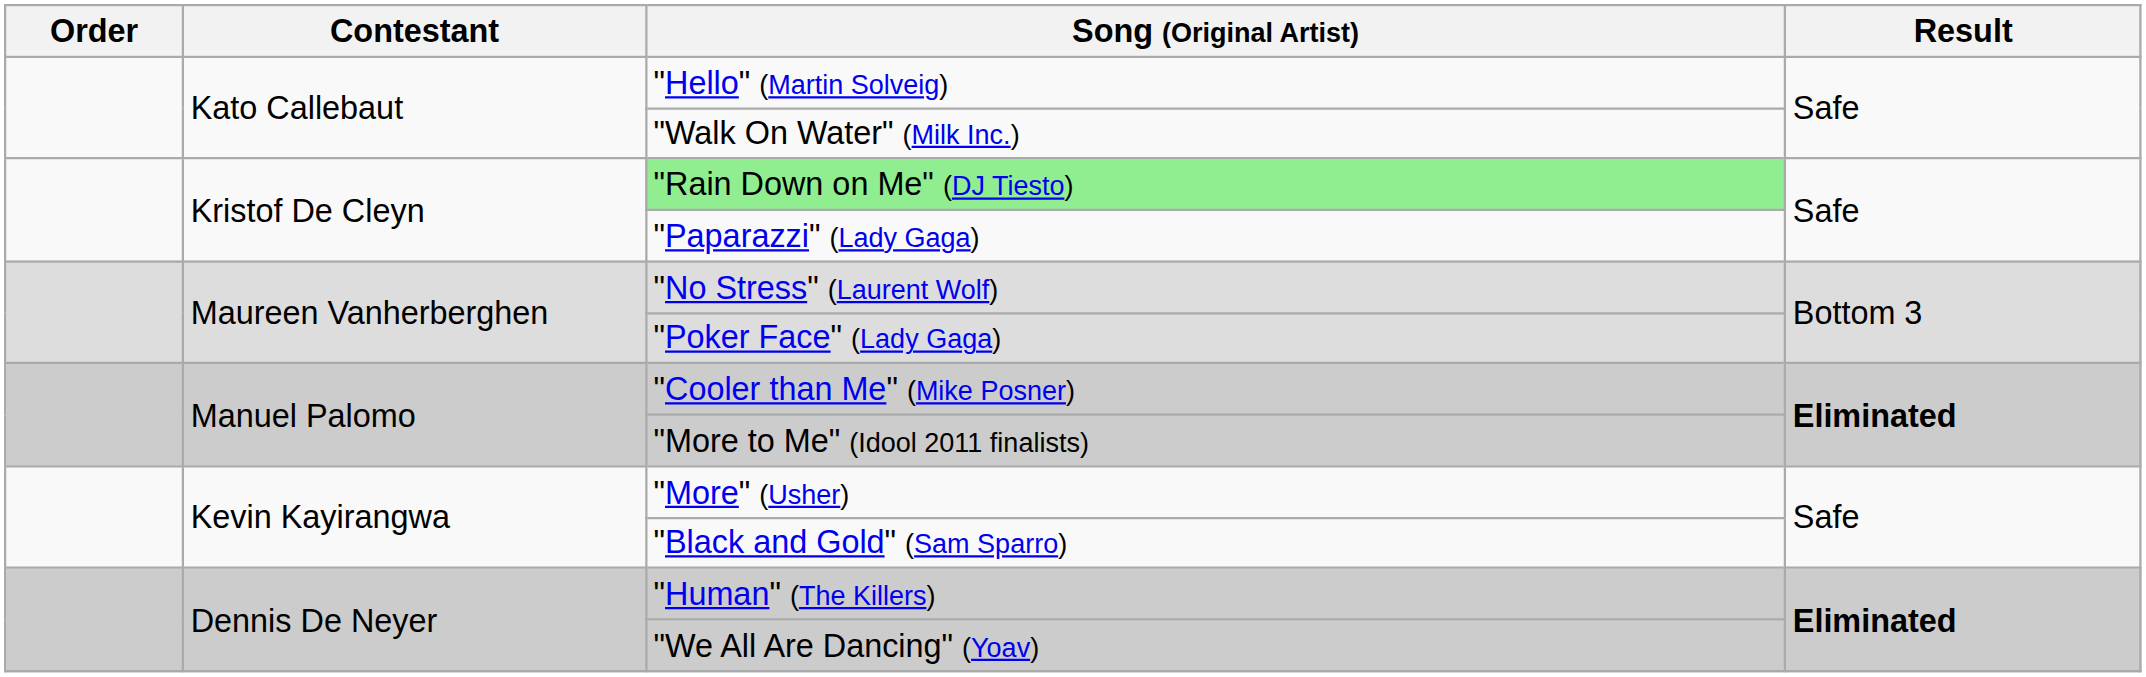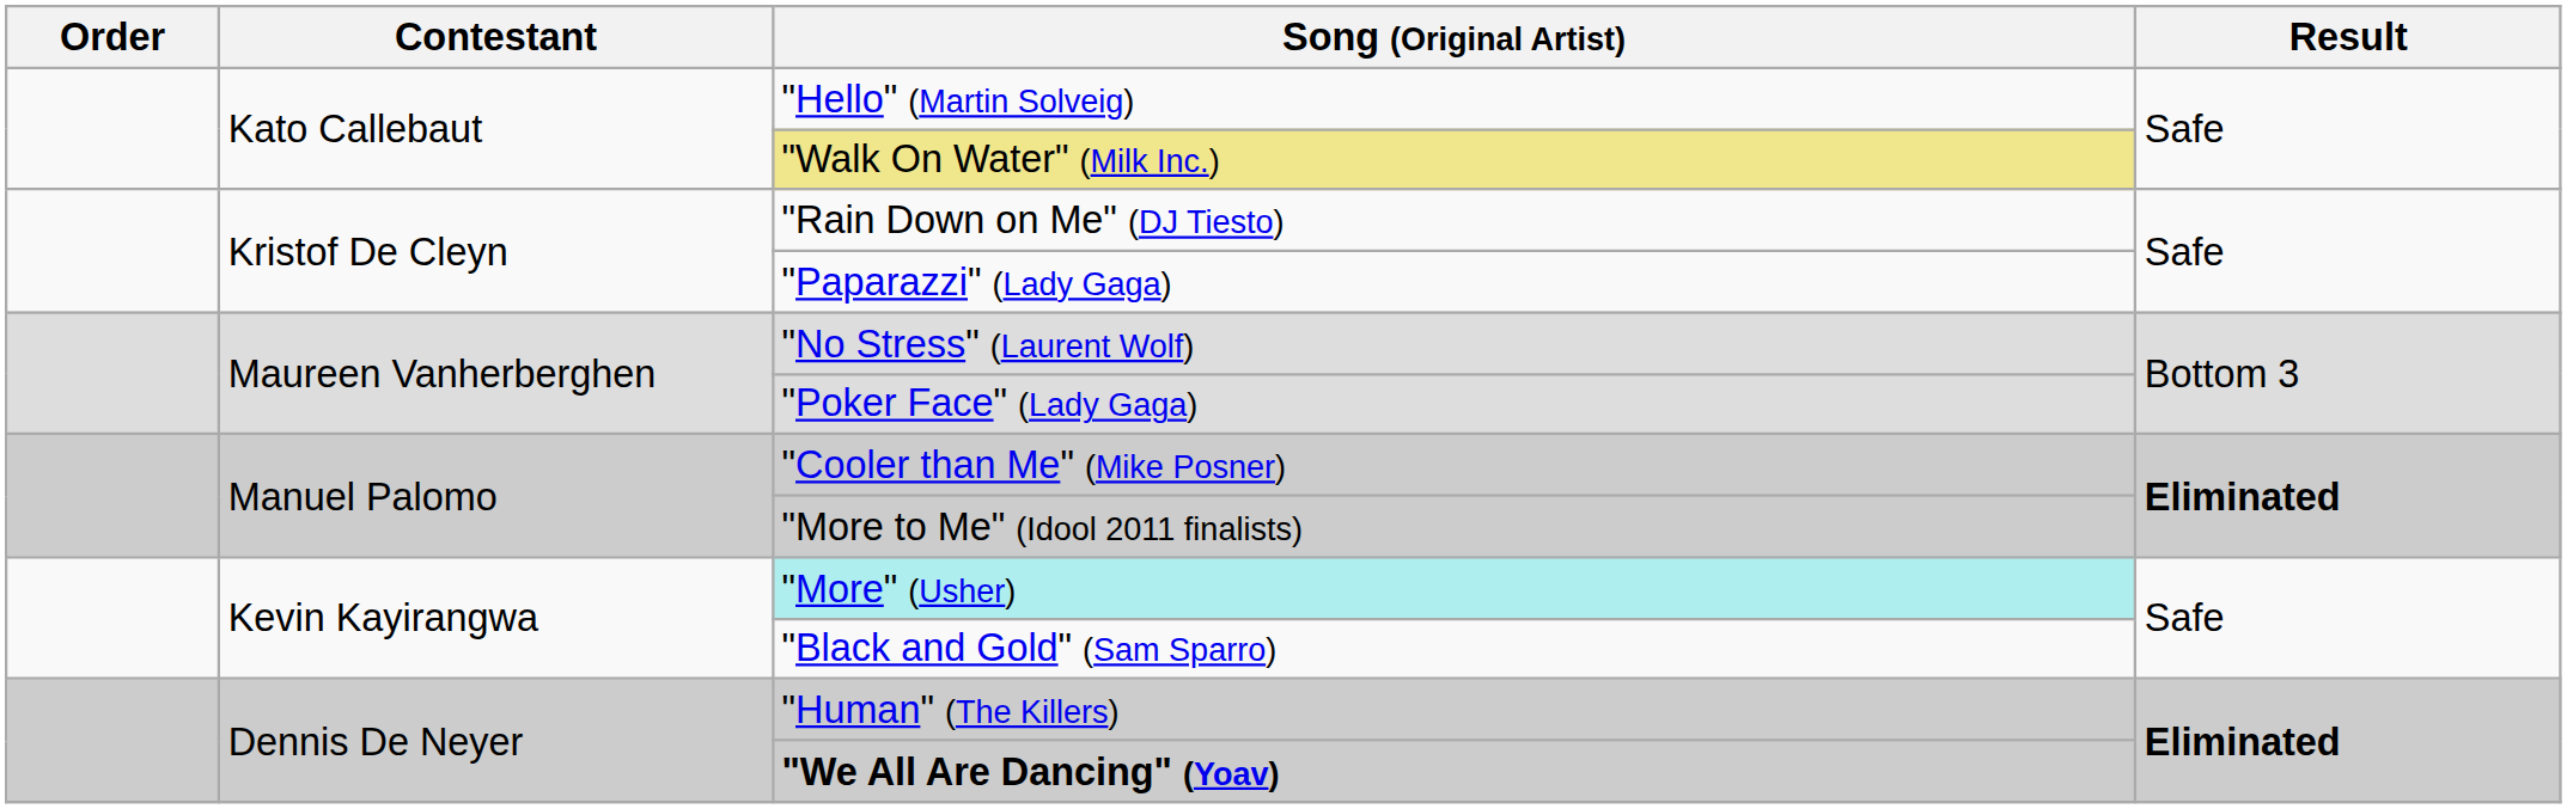"Walk On Water" (Milk Inc.) | Song (Original Artist): no background -> khaki background
"Rain Down on Me" (DJ Tiesto) | Song (Original Artist): lightgreen background -> no background
"More" (Usher) | Song (Original Artist): no background -> paleturquoise background
"We All Are Dancing" (Yoav) | Song (Original Artist): normal -> bold
